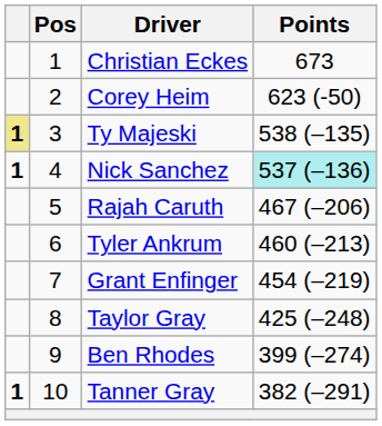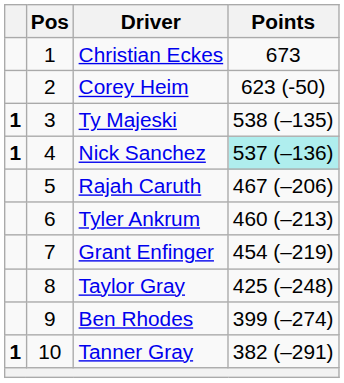Ty Majeski | column 1: khaki background -> no background
